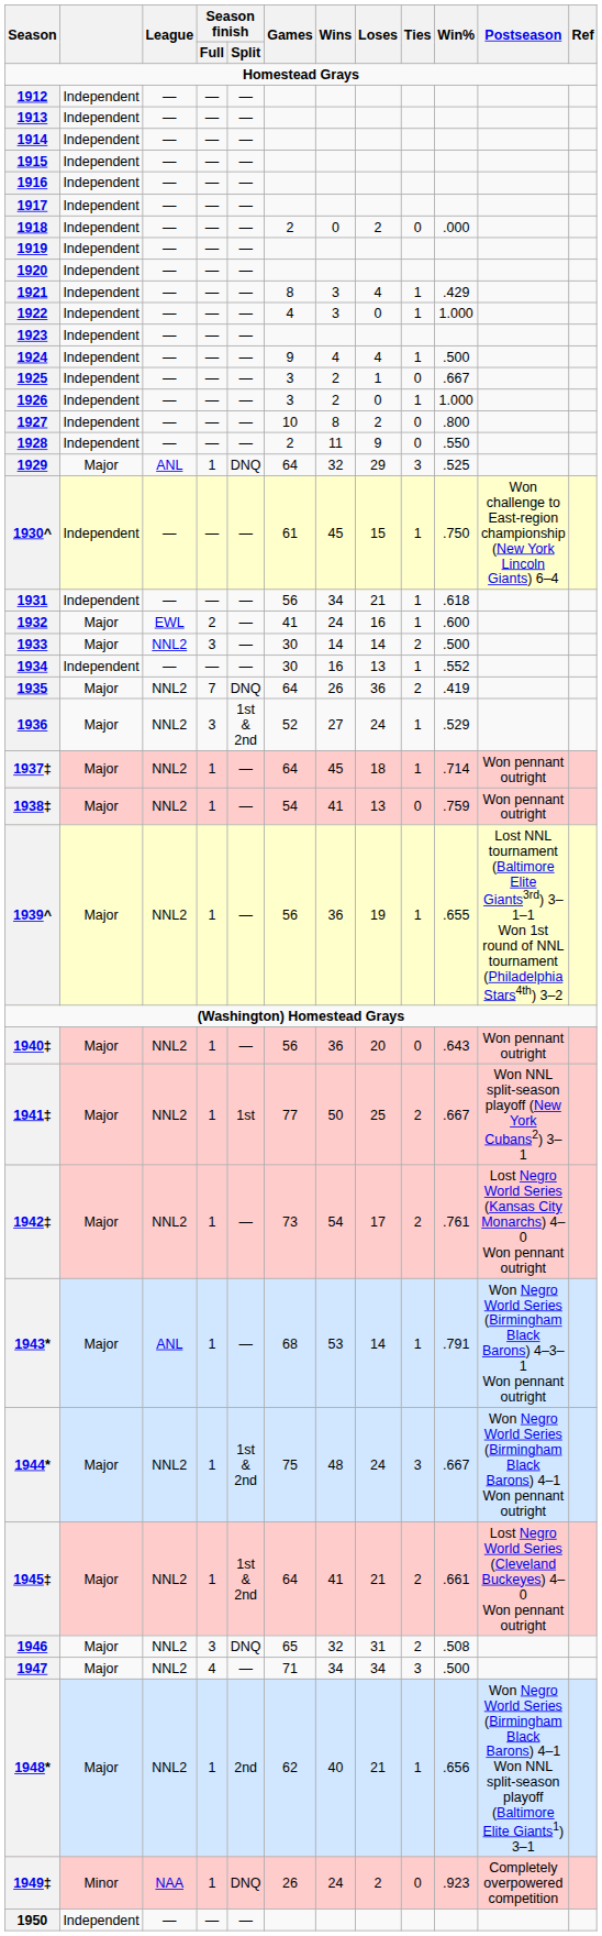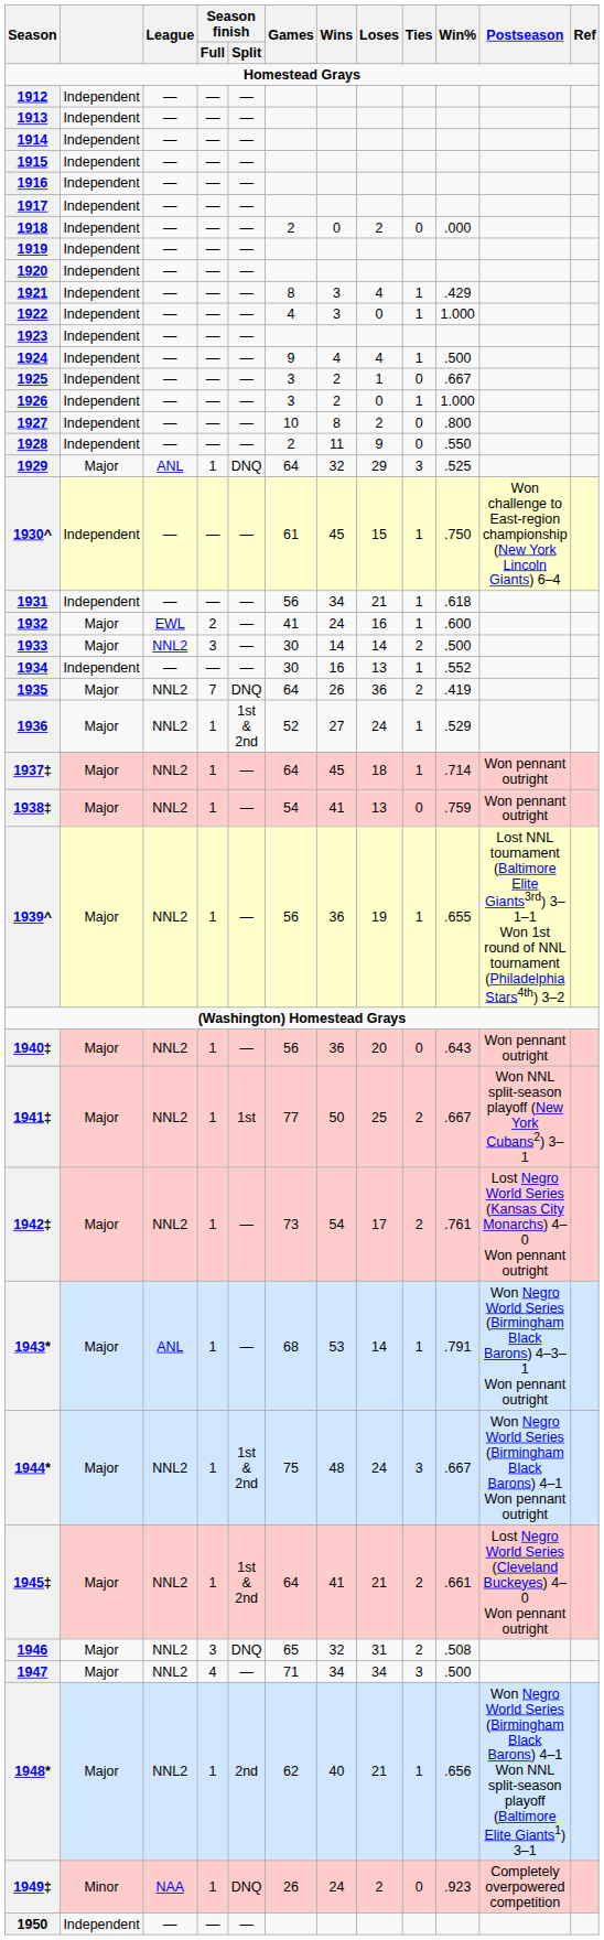1936 | Season finish / Full: 3 -> 1
